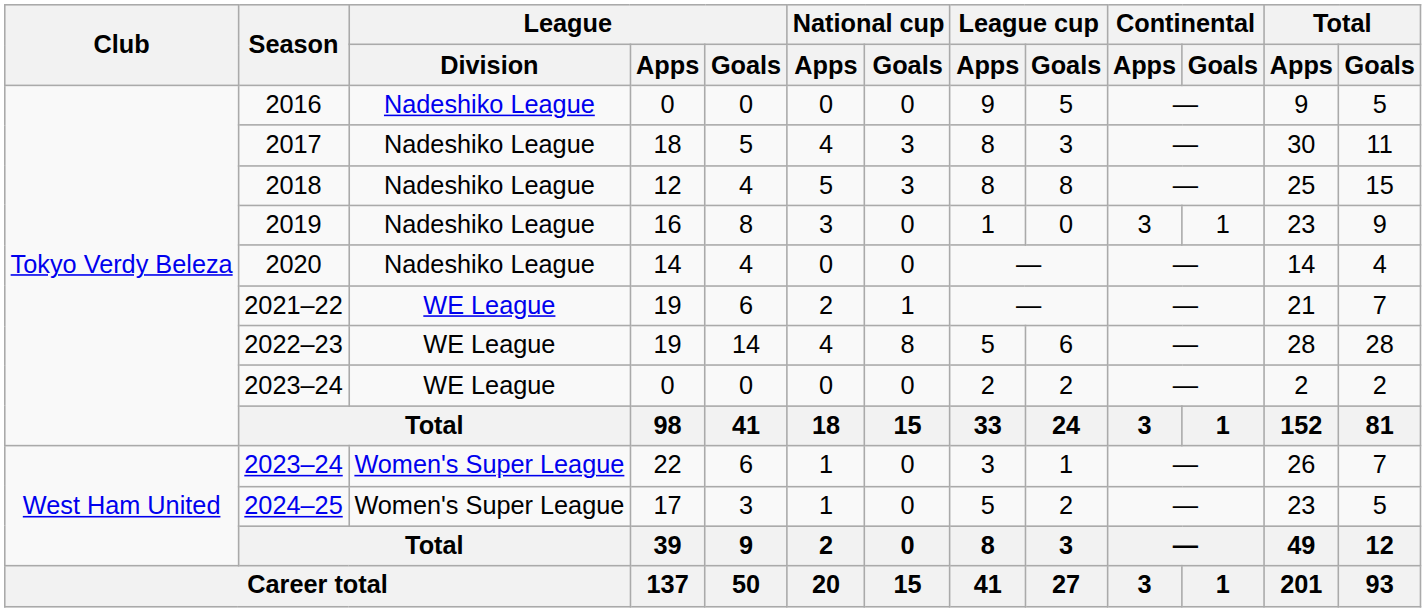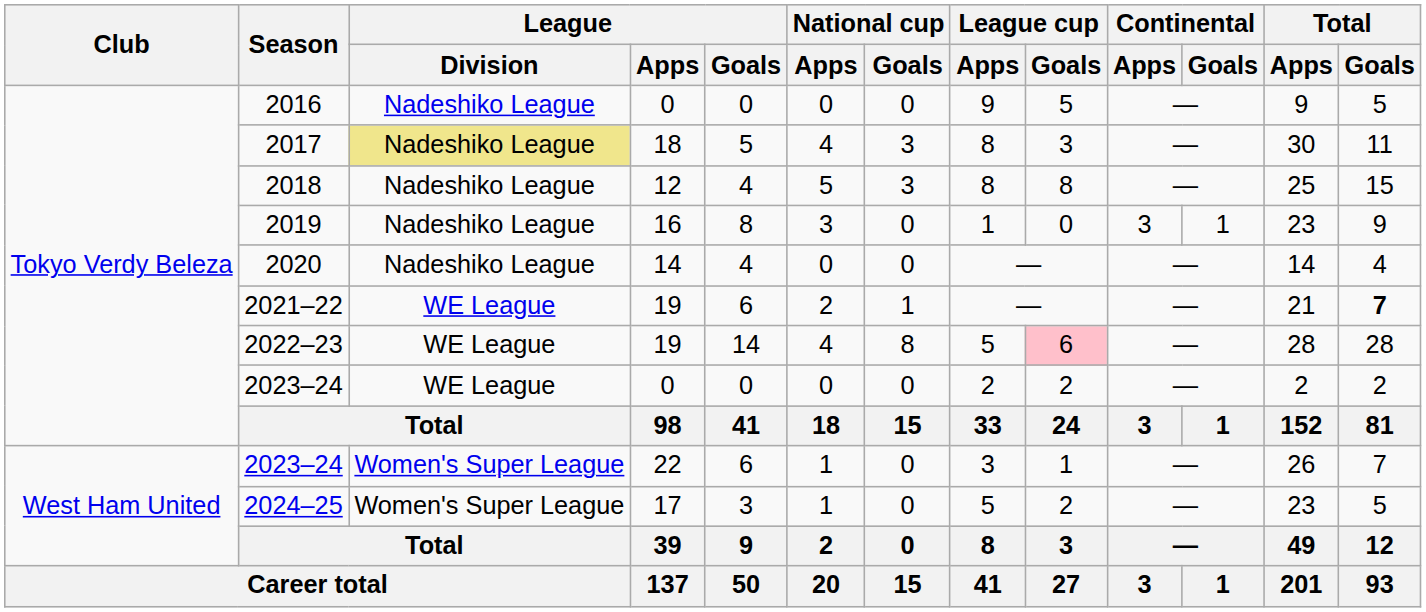2017 | League / Division: no background -> khaki background
2021–22 | Total / Goals: normal -> bold
2022–23 | League cup / Goals: no background -> pink background
